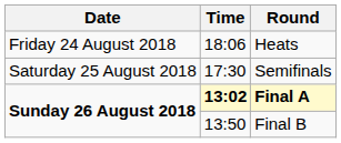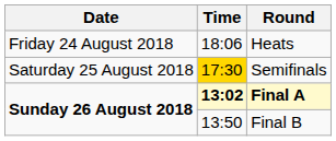Semifinals | Time: no background -> gold background
